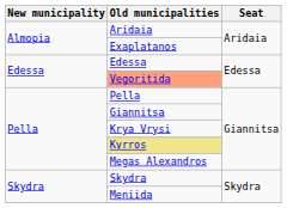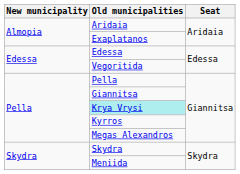Vegoritida | Old municipalities: lightsalmon background -> no background
Krya Vrysi | Old municipalities: no background -> paleturquoise background
Kyrros | Old municipalities: khaki background -> no background
